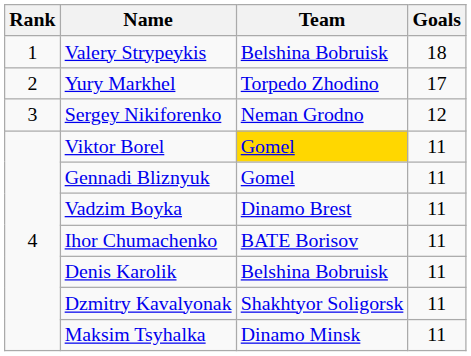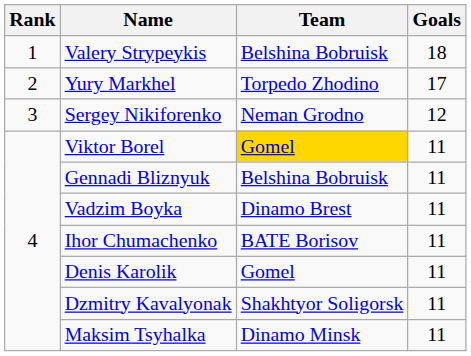Gennadi Bliznyuk | Team: Gomel -> Belshina Bobruisk
Denis Karolik | Team: Belshina Bobruisk -> Gomel
